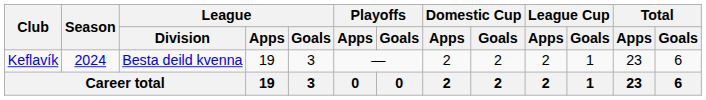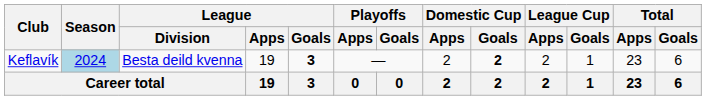Keflavík | Season: no background -> lightblue background
Keflavík | League / Goals: normal -> bold
Keflavík | Domestic Cup / Goals: normal -> bold
